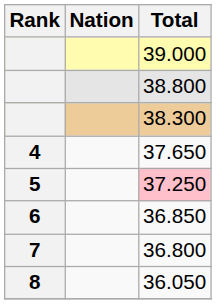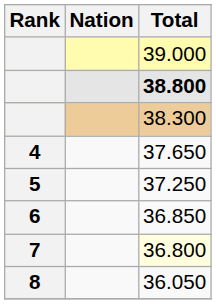38.800 | Total: normal -> bold
37.250 | Total: pink background -> no background
36.800 | Total: no background -> lightyellow background
